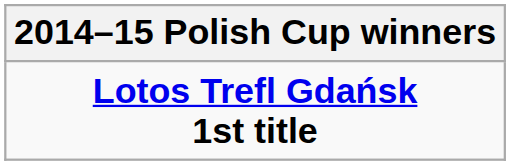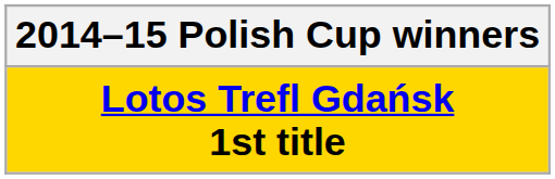row 2 | column 1: no background -> gold background
